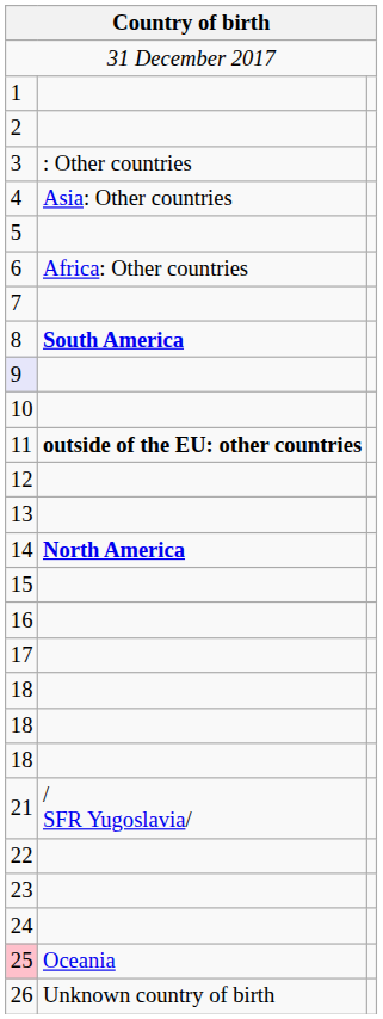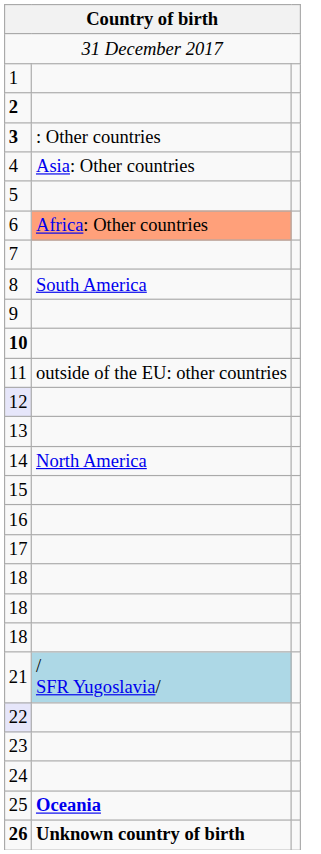2 | column 1: normal -> bold
3 | column 1: normal -> bold
6 | column 2: no background -> lightsalmon background
8 | column 2: bold -> normal
9 | column 1: lavender background -> no background
10 | column 1: normal -> bold
11 | column 2: bold -> normal
12 | column 1: no background -> lavender background
14 | column 2: bold -> normal
21 | column 2: no background -> lightblue background
22 | column 1: no background -> lavender background
25 | column 1: pink background -> no background
25 | column 2: normal -> bold
26 | column 1: normal -> bold
26 | column 2: normal -> bold
